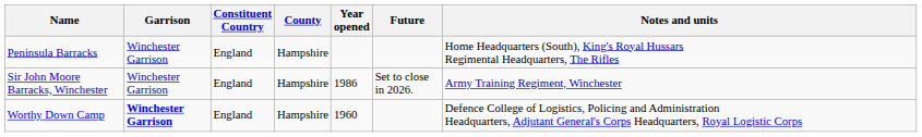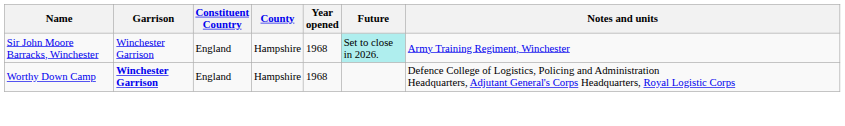- row: Peninsula Barracks | Winchester Garrison | England | Hampshire | Home Headquarters (South), King's Royal Hussars Regimental Headquarters, The Rifles
Sir John Moore Barracks, Winchester | Year opened: 1986 -> 1968
Sir John Moore Barracks, Winchester | Future: no background -> paleturquoise background
Worthy Down Camp | Year opened: 1960 -> 1968
